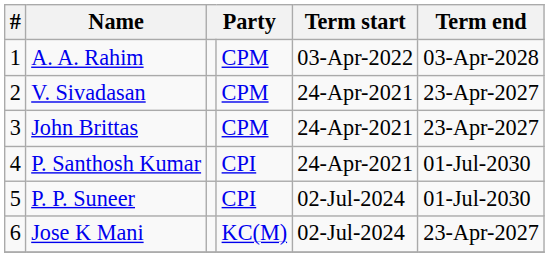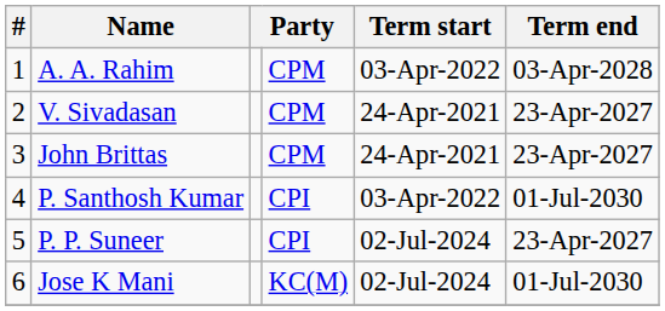P. Santhosh Kumar | Term start: 24-Apr-2021 -> 03-Apr-2022
P. P. Suneer | Term end: 01-Jul-2030 -> 23-Apr-2027
Jose K Mani | Term end: 23-Apr-2027 -> 01-Jul-2030
